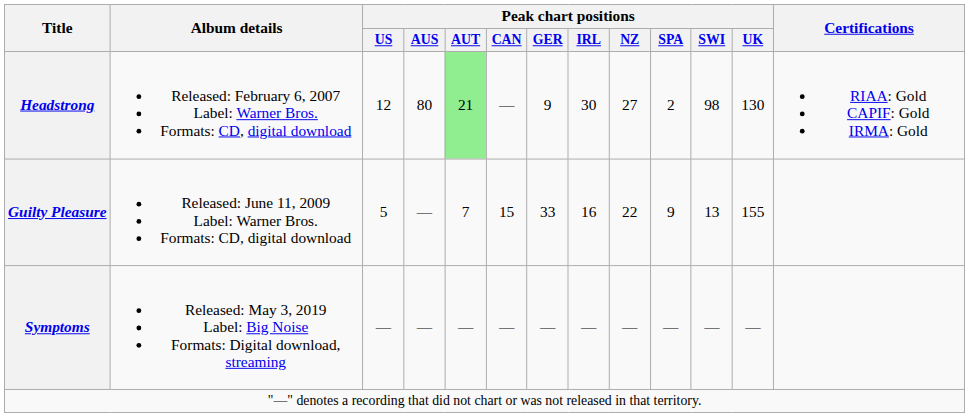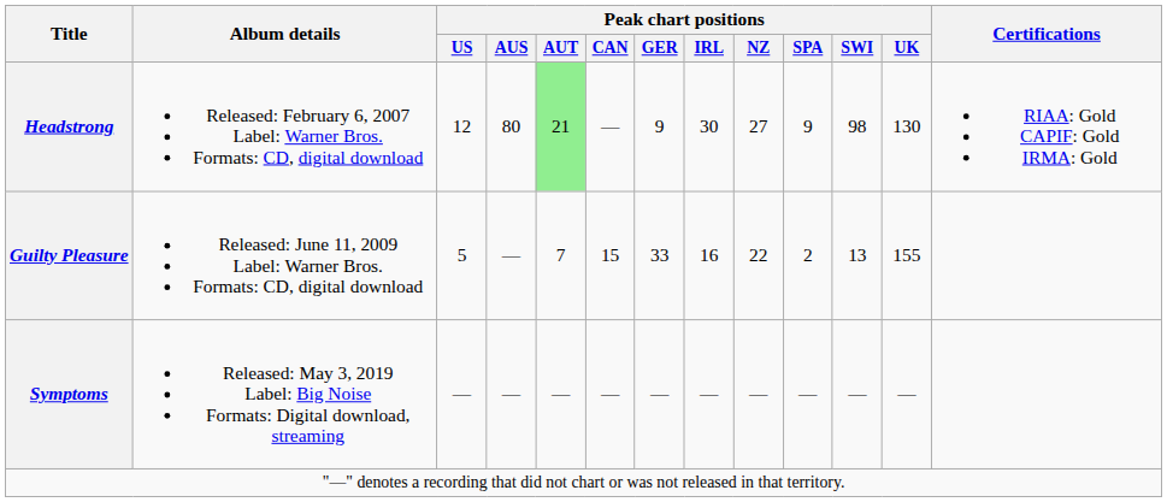Headstrong | Peak chart positions / SPA: 2 -> 9
Guilty Pleasure | Peak chart positions / SPA: 9 -> 2
